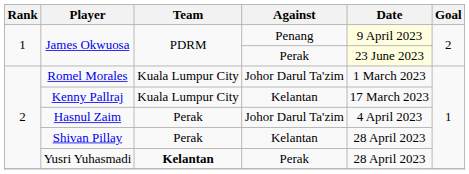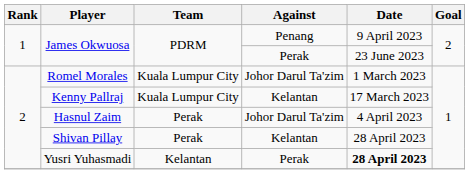James Okwuosa / Penang | Date: lightyellow background -> no background
James Okwuosa / Perak | Date: lightyellow background -> no background
Yusri Yuhasmadi | Team: bold -> normal
Yusri Yuhasmadi | Date: normal -> bold
